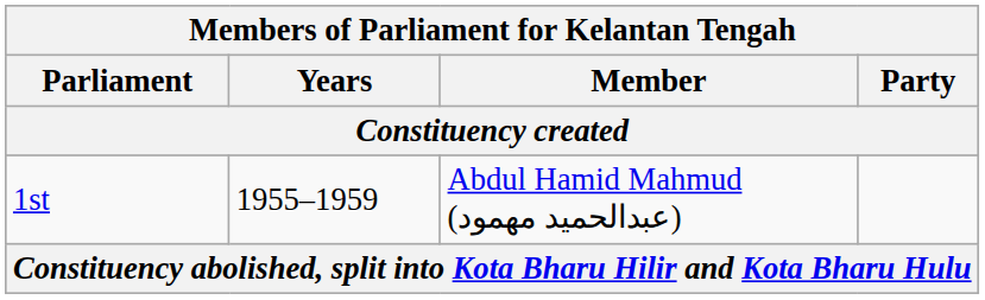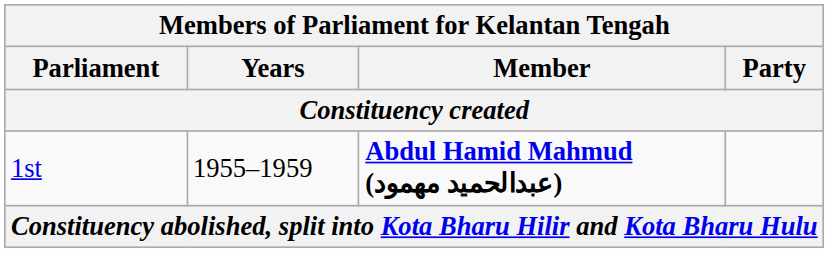1st | Member: normal -> bold
